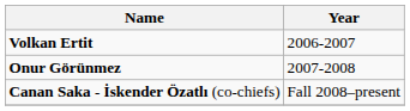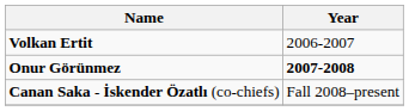Onur Görünmez | Year: normal -> bold
